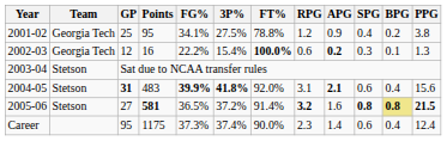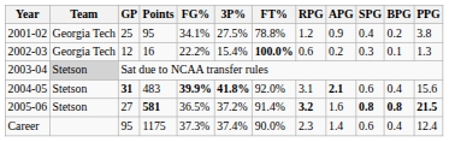2002-03 | APG: bold -> normal
2003-04 | Team: no background -> lightgrey background
2005-06 | BPG: khaki background -> no background
